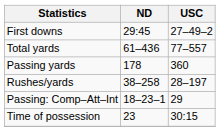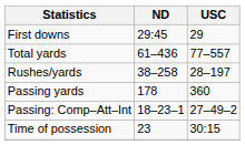First downs | USC: 27–49–2 -> 29
rows swapped: Rushes/yards <-> Passing yards
Passing: Comp–Att–Int | USC: 29 -> 27–49–2
